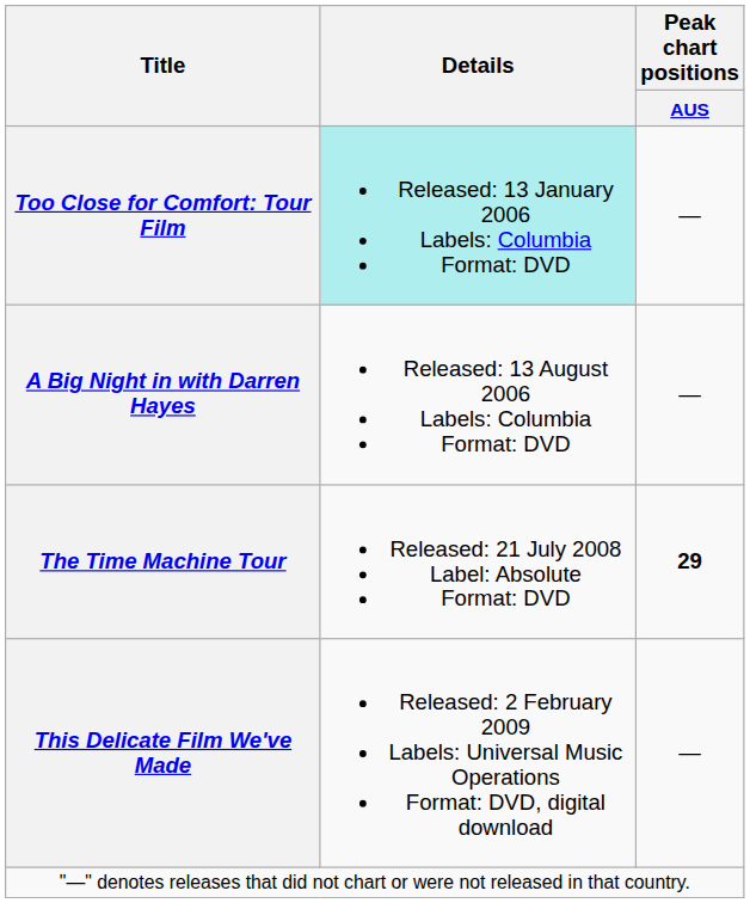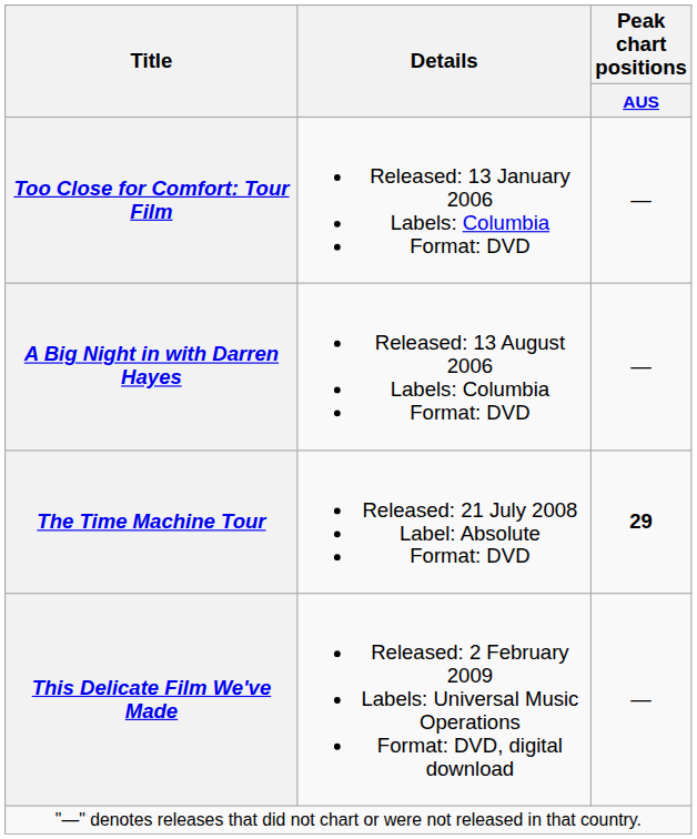Too Close for Comfort: Tour Film | Details: paleturquoise background -> no background
